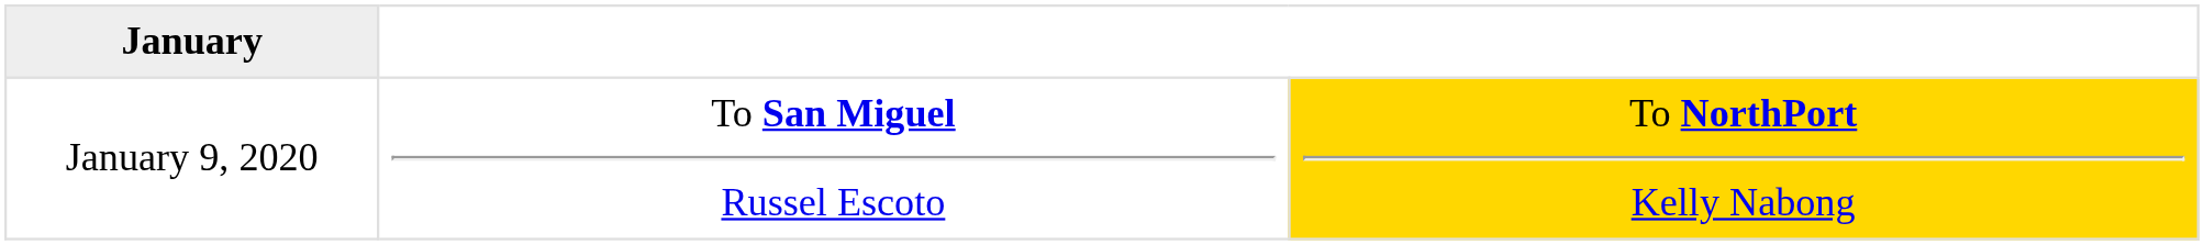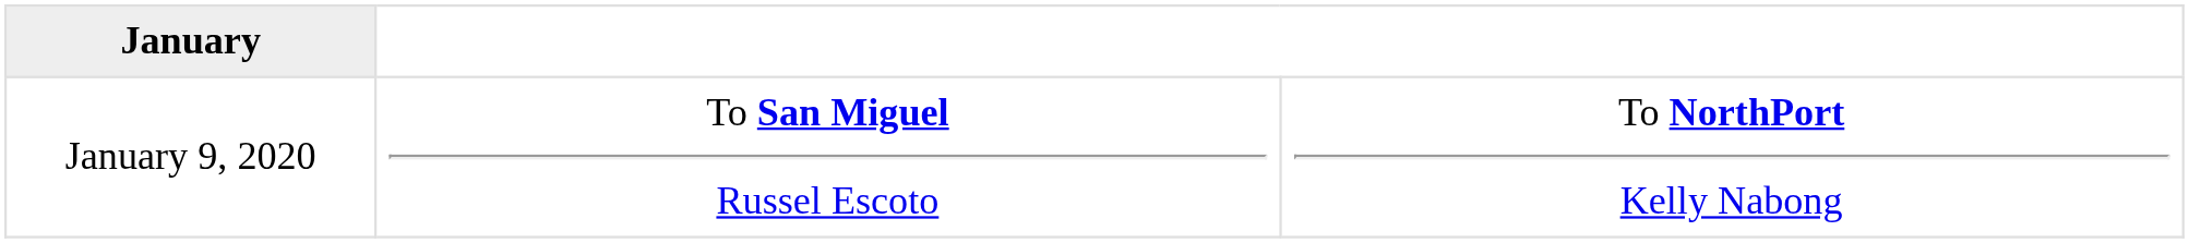January 9, 2020 | column 3: gold background -> no background
